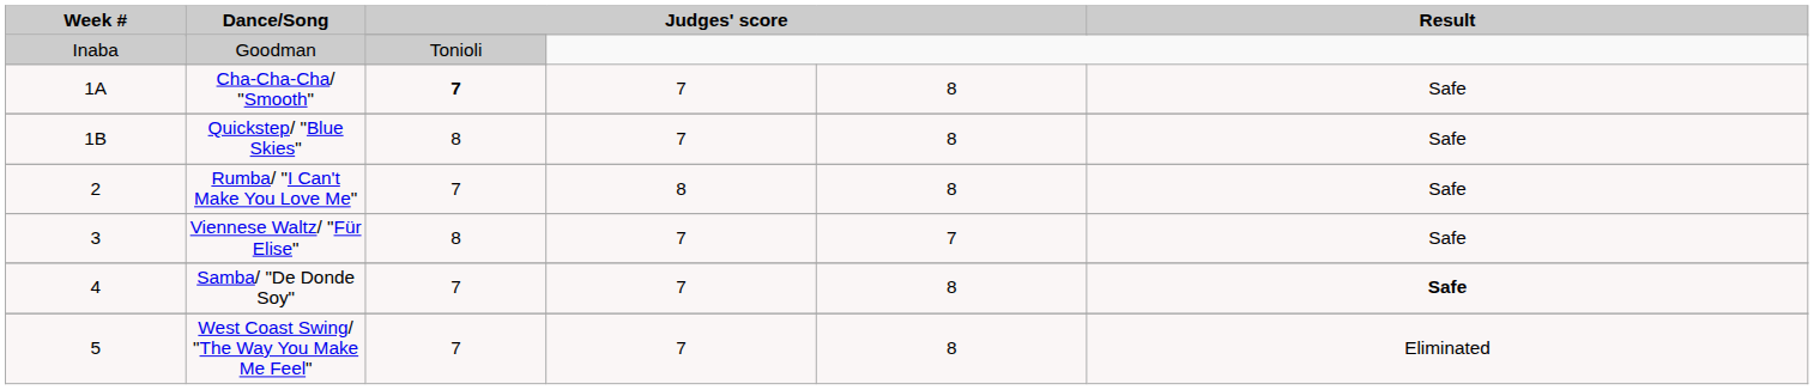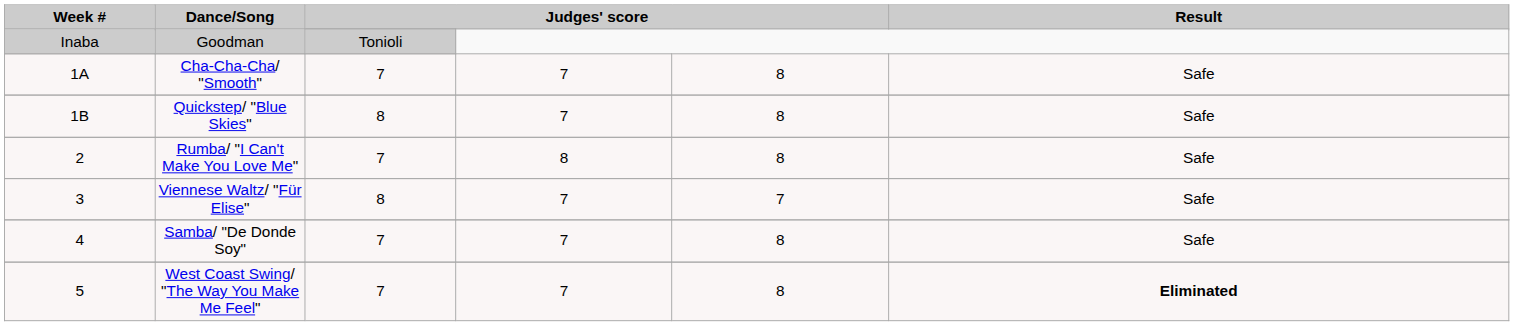Cha-Cha-Cha/ "Smooth" | column 3: bold -> normal
Samba/ "De Donde Soy" | Result: bold -> normal
West Coast Swing/ "The Way You Make Me Feel" | Result: normal -> bold
